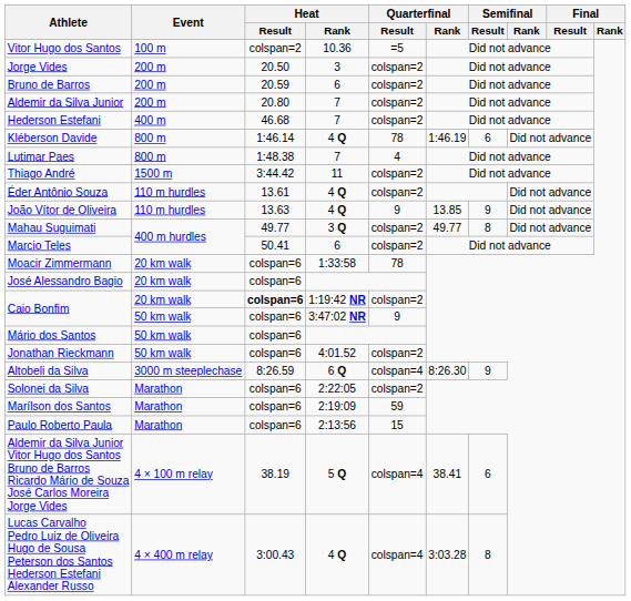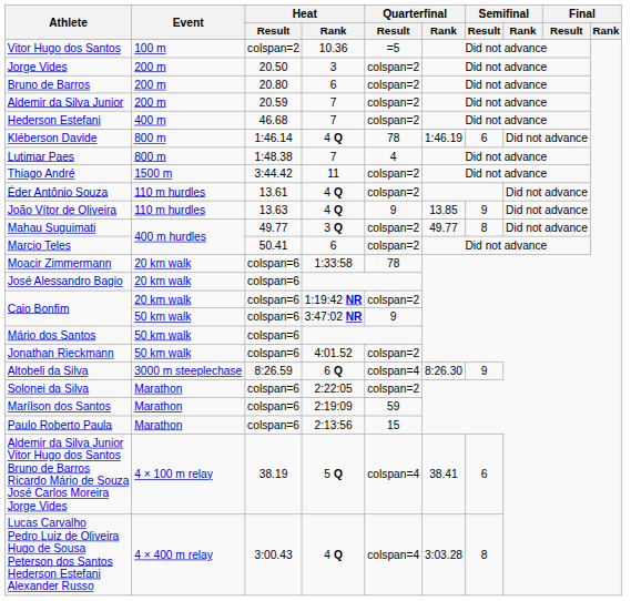Bruno de Barros | Heat / Result: 20.59 -> 20.80
Aldemir da Silva Junior | Heat / Result: 20.80 -> 20.59
Caio Bonfim / 1:19:42 NR | Heat / Result: bold -> normal
